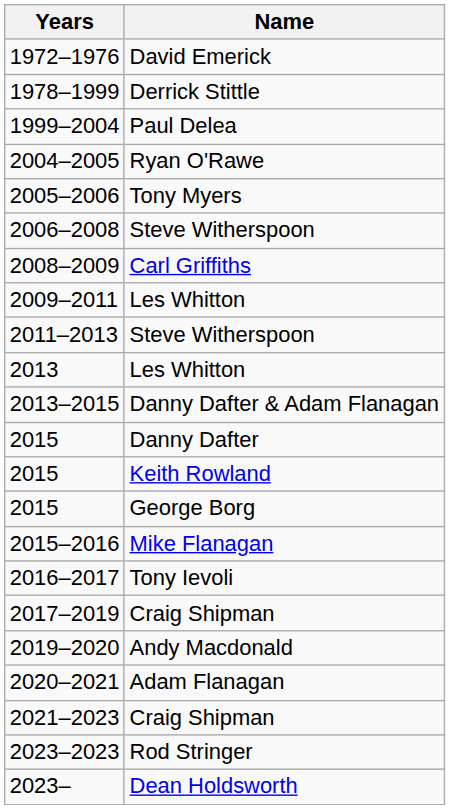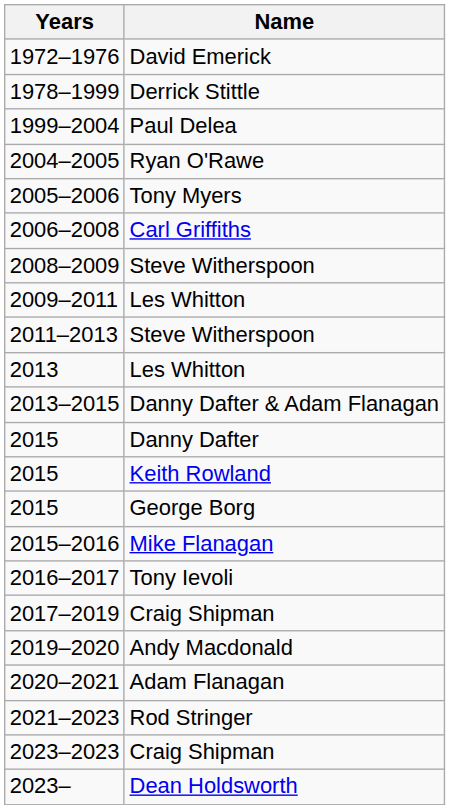row 7 | Name: Steve Witherspoon -> Carl Griffiths
row 8 | Name: Carl Griffiths -> Steve Witherspoon
row 21 | Name: Craig Shipman -> Rod Stringer
row 22 | Name: Rod Stringer -> Craig Shipman
